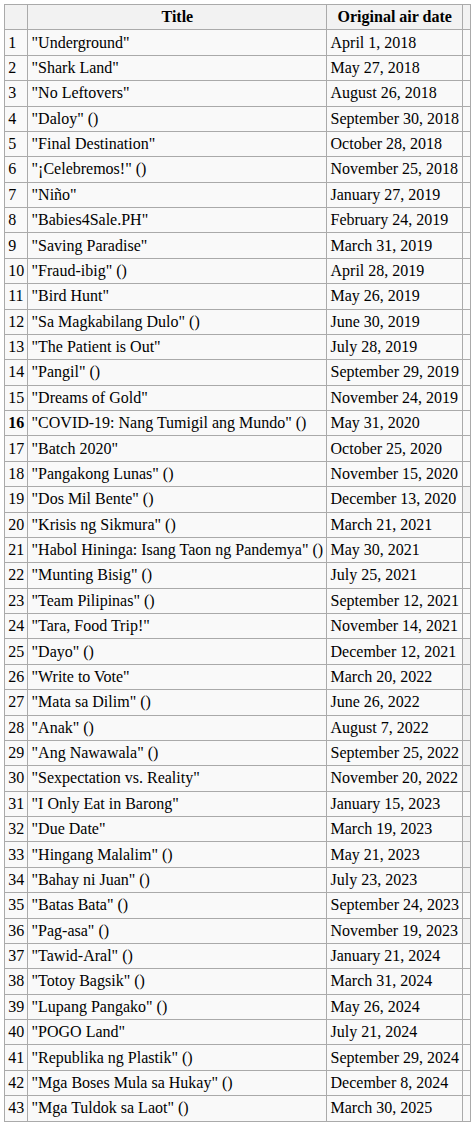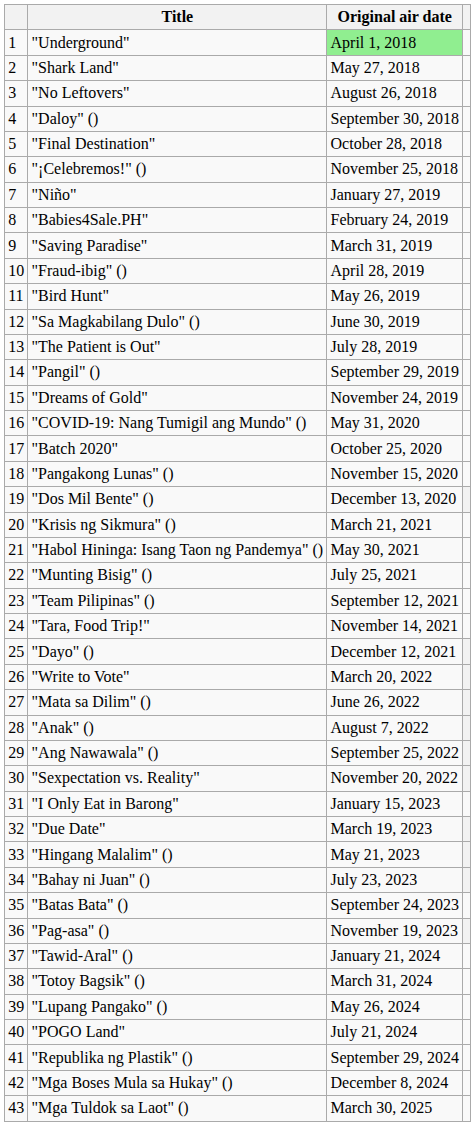"Underground" | Original air date: no background -> lightgreen background
"COVID-19: Nang Tumigil ang Mundo" () | column 1: bold -> normal
